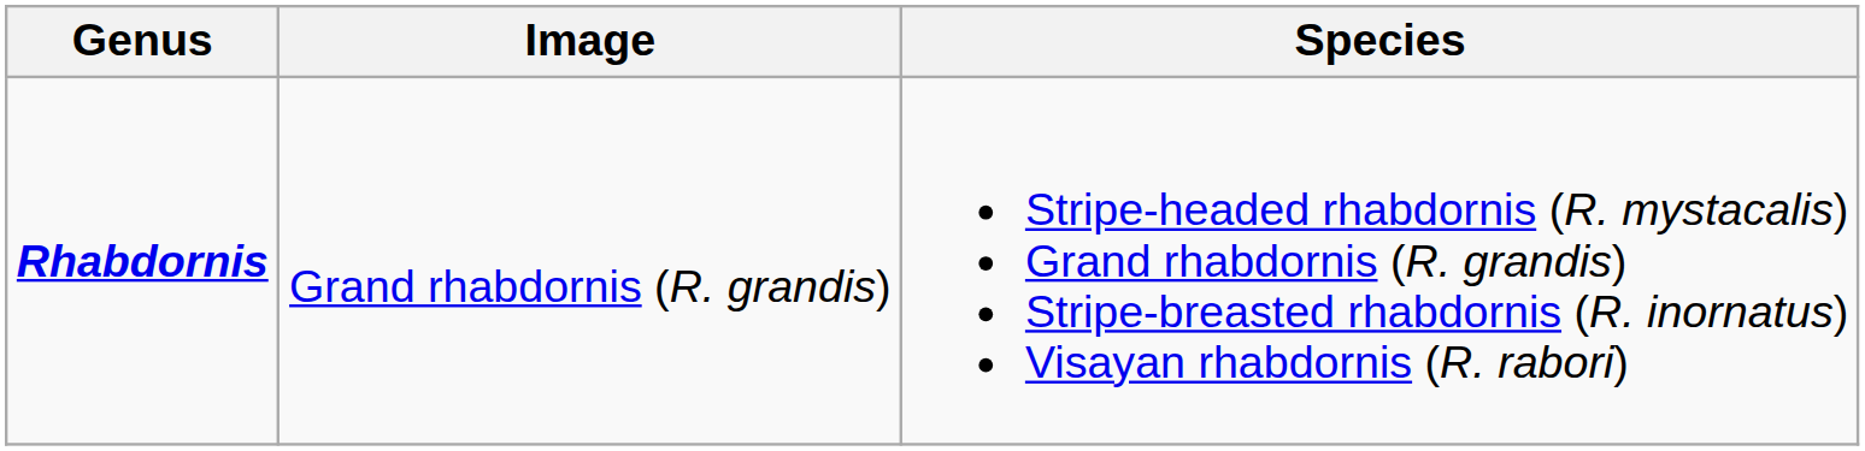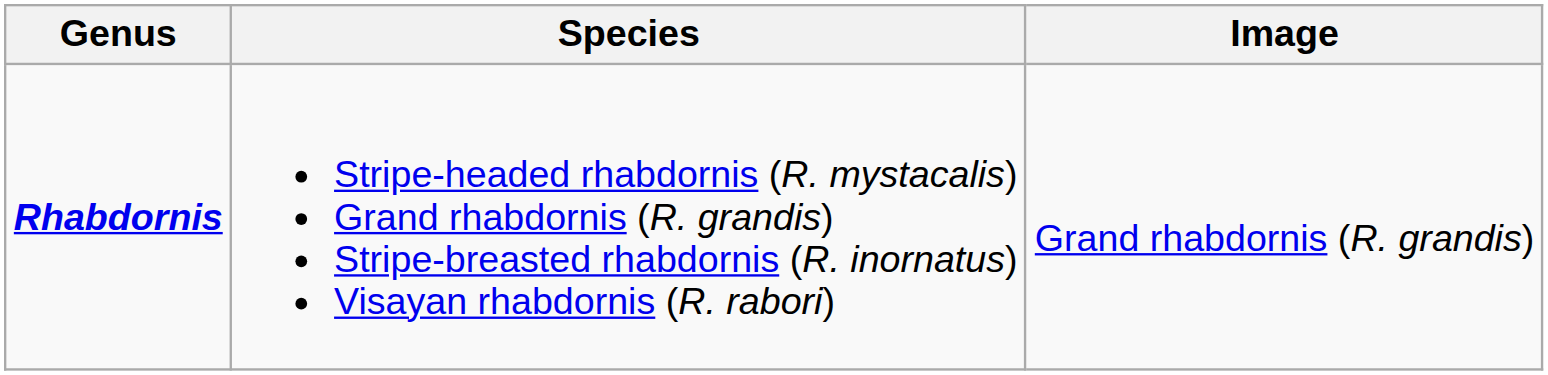columns swapped: Species <-> Image
